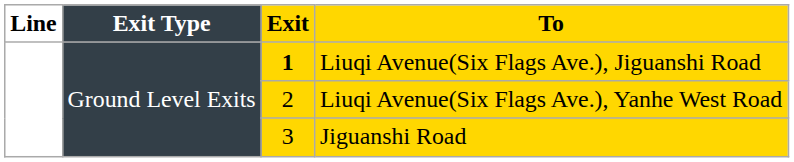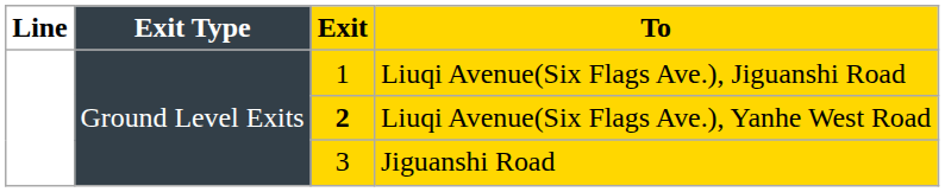Liuqi Avenue(Six Flags Ave.), Jiguanshi Road | Exit: bold -> normal
Liuqi Avenue(Six Flags Ave.), Yanhe West Road | Exit: normal -> bold
